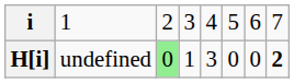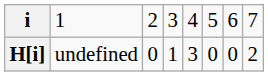H[i] | column 3: lightgreen background -> no background
H[i] | column 8: bold -> normal
